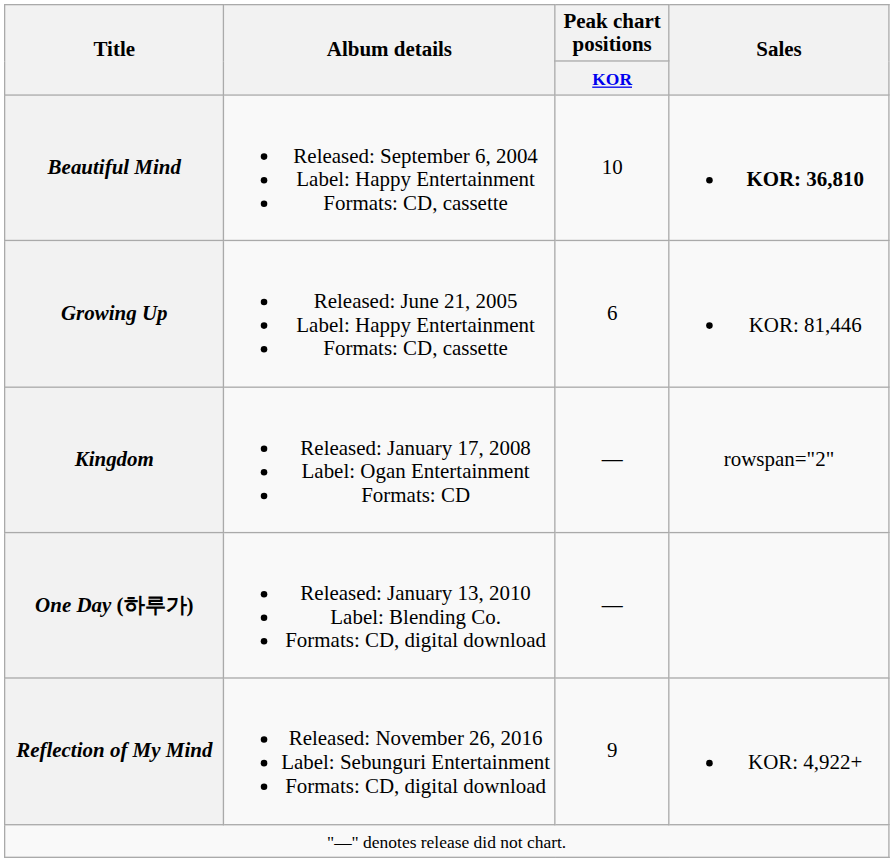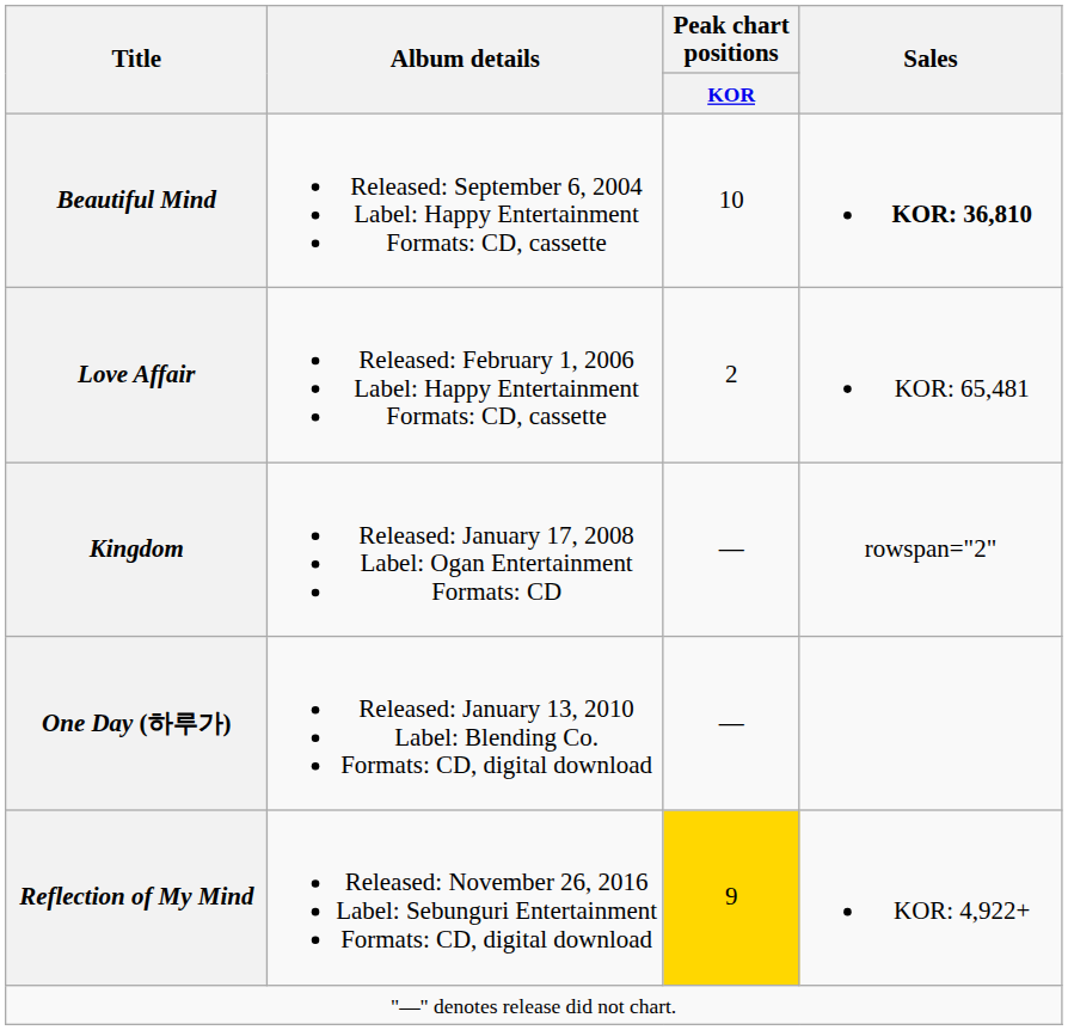- row: Growing Up | Released: June 21, 2005 Label: Happy Entertainment Formats: CD, cassette | 6 | KOR: 81,446
+ row: Love Affair | Released: February 1, 2006 Label: Happy Entertainment Formats: CD, cassette | 2 | KOR: 65,481
Reflection of My Mind | Peak chart positions / KOR: no background -> gold background
